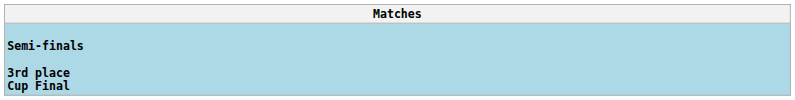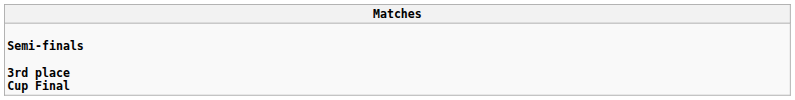row 2 | column 1: lightblue background -> no background
